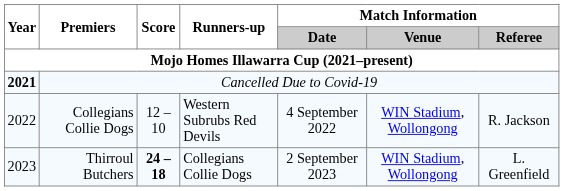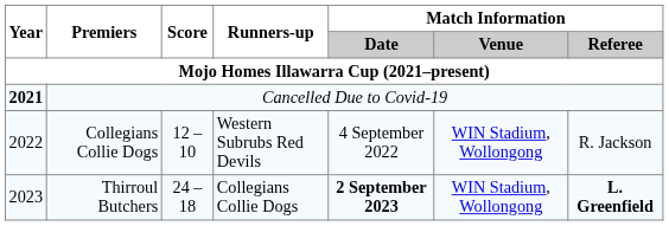Thirroul Butchers | Score: bold -> normal
Thirroul Butchers | Match Information / Date: normal -> bold
Thirroul Butchers | Match Information / Referee: normal -> bold
